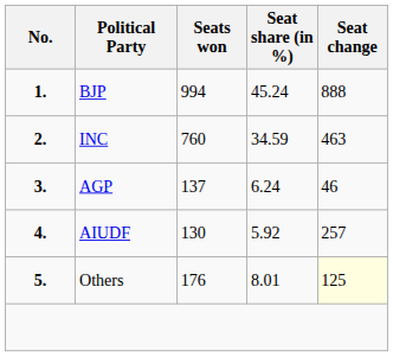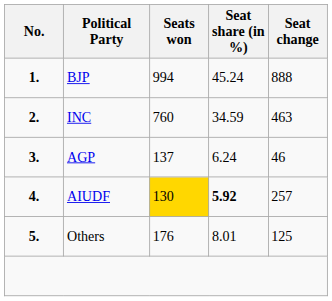AIUDF | Seats won: no background -> gold background
AIUDF | Seat share (in %): normal -> bold
Others | Seat change: lightyellow background -> no background
